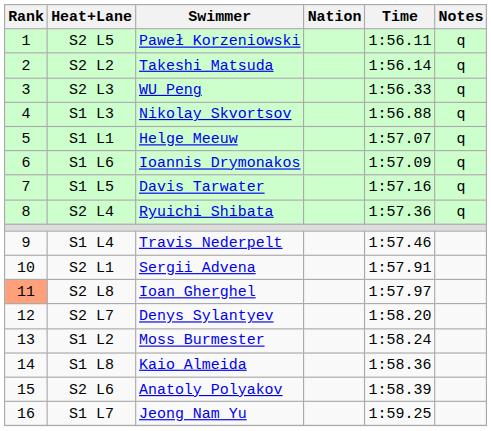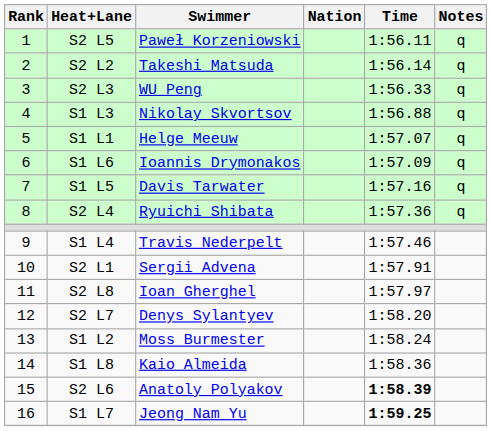S2 L8 | Rank: lightsalmon background -> no background
S2 L6 | Time: normal -> bold
S1 L7 | Time: normal -> bold
